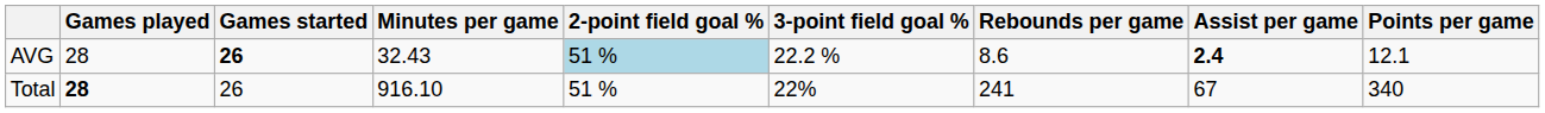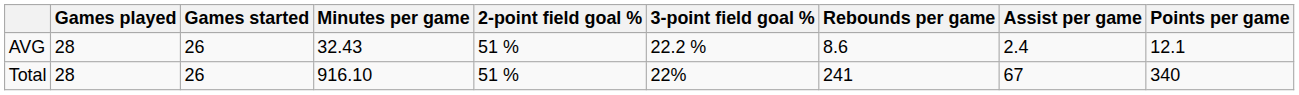row 2 | Games started: bold -> normal
row 2 | 2-point field goal %: lightblue background -> no background
row 2 | Assist per game: bold -> normal
row 3 | Games played: bold -> normal
